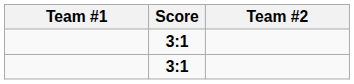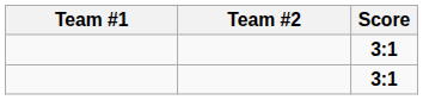columns swapped: Score <-> Team #2
